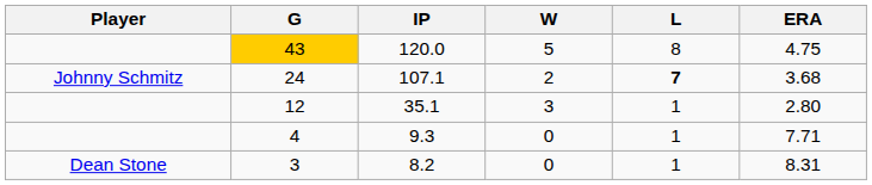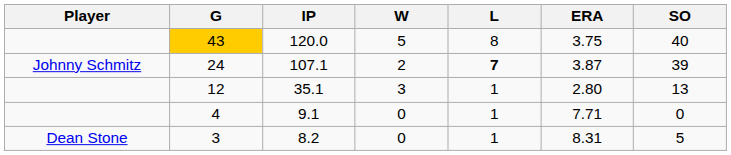+ column: SO | 40 | 39 | 13 | 0 | 5
43 | ERA: 4.75 -> 3.75
24 | ERA: 3.68 -> 3.87
4 | IP: 9.3 -> 9.1
